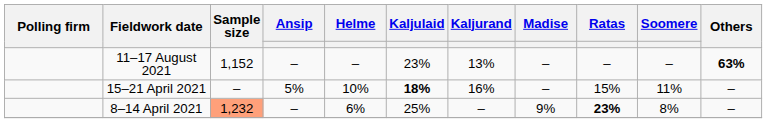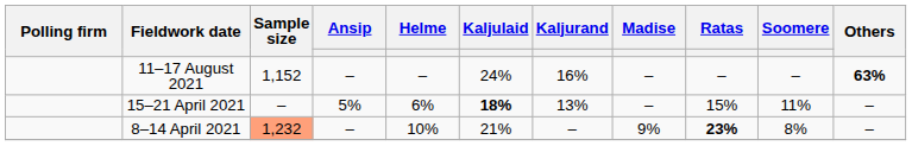11–17 August 2021 | Kaljulaid: 23% -> 24%
11–17 August 2021 | Kaljurand: 13% -> 16%
15–21 April 2021 | Helme: 10% -> 6%
15–21 April 2021 | Kaljurand: 16% -> 13%
8–14 April 2021 | Helme: 6% -> 10%
8–14 April 2021 | Kaljulaid: 25% -> 21%
